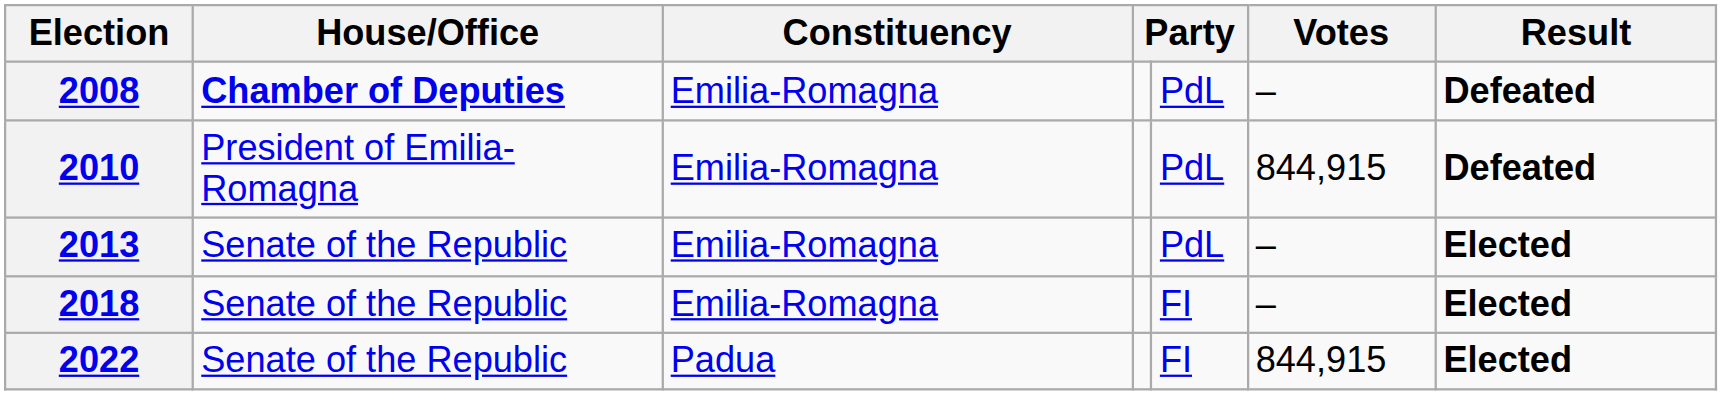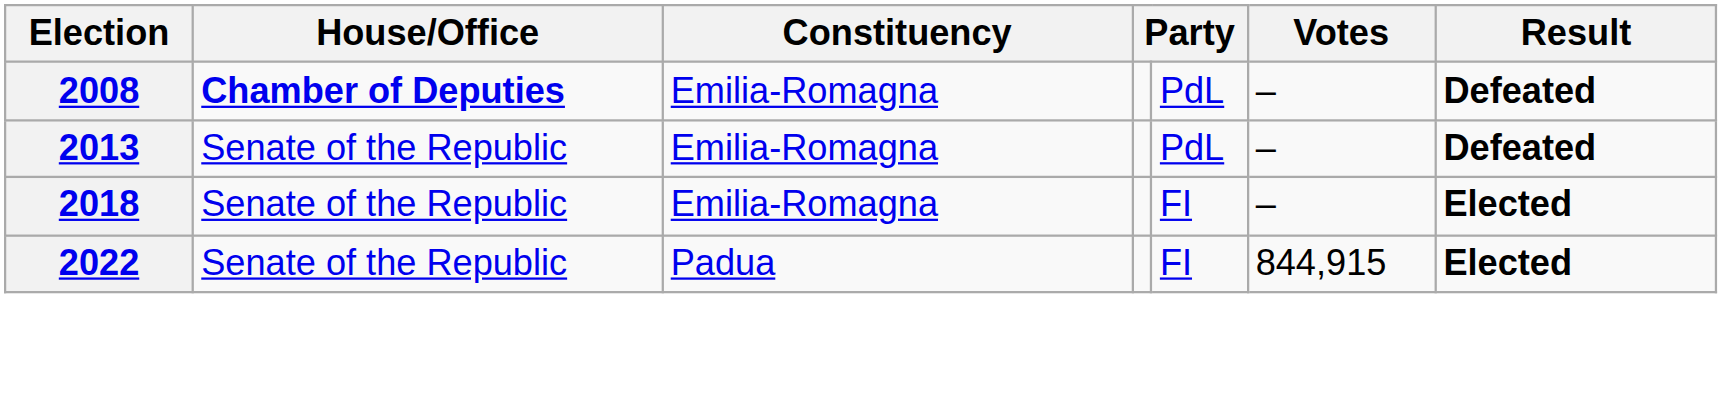- row: 2010 | President of Emilia-Romagna | Emilia-Romagna | PdL | 844,915 | Defeated
2013 | Result: Elected -> Defeated
